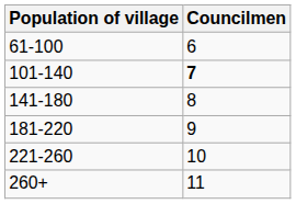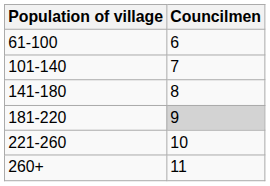101-140 | Councilmen: bold -> normal
181-220 | Councilmen: no background -> lightgrey background
